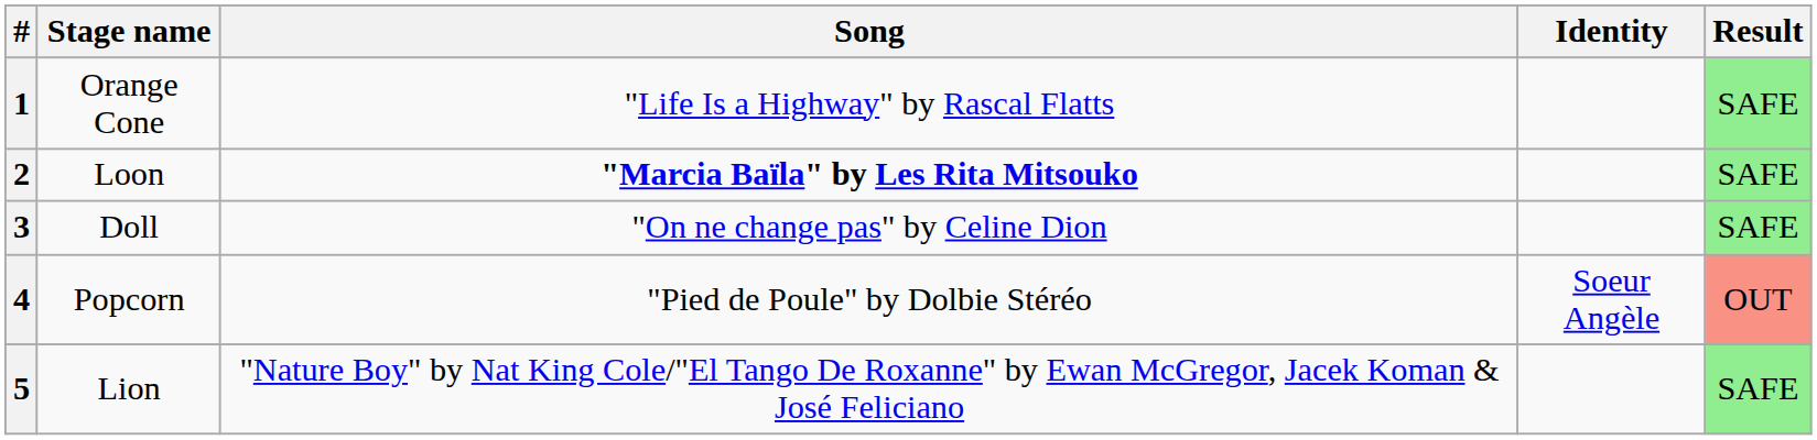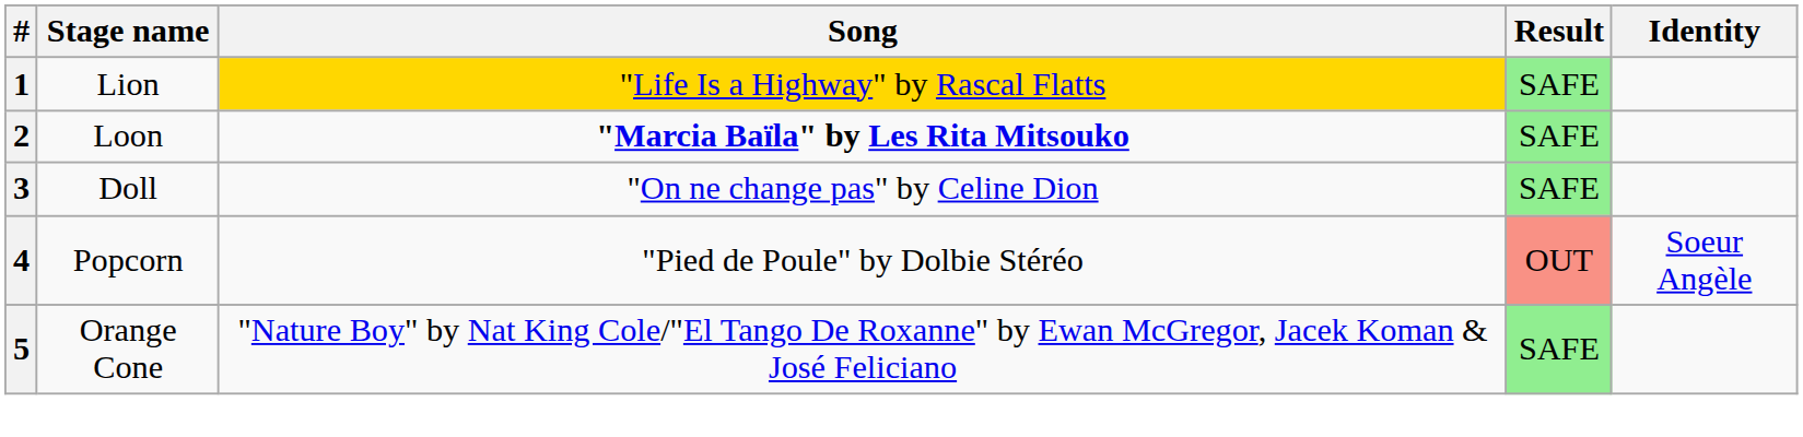columns swapped: Identity <-> Result
1 | Stage name: Orange Cone -> Lion
1 | Song: no background -> gold background
5 | Stage name: Lion -> Orange Cone
